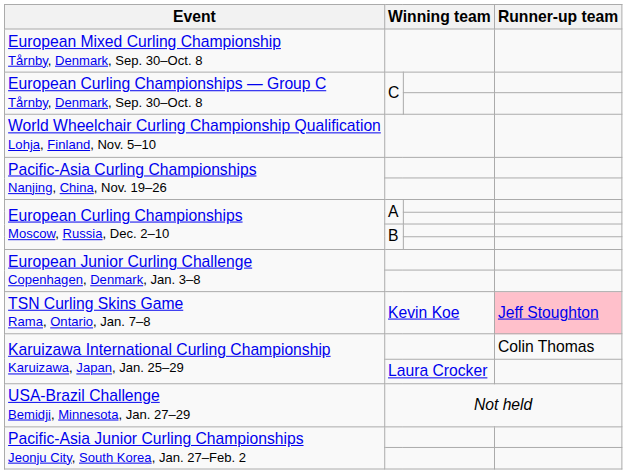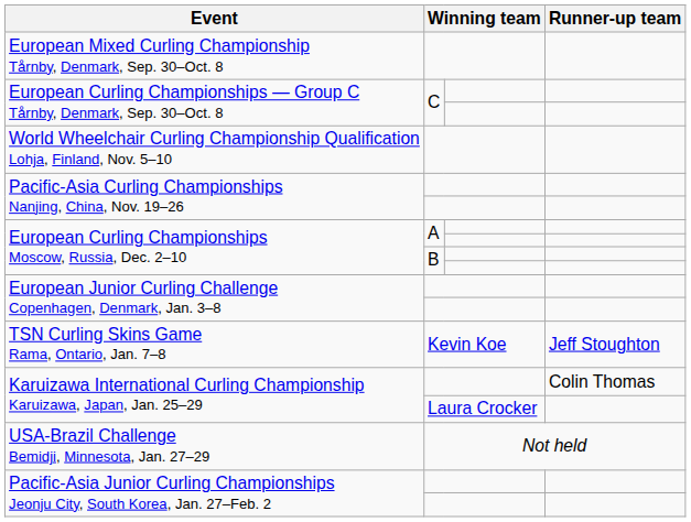TSN Curling Skins Game Rama, Ontario, Jan. 7–8 | Runner-up team: pink background -> no background
